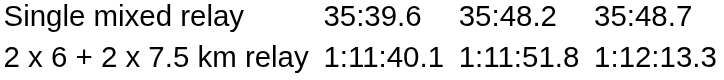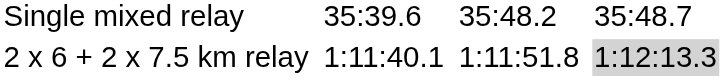2 x 6 + 2 x 7.5 km relay | column 4: no background -> lightgrey background
